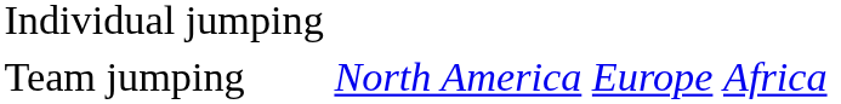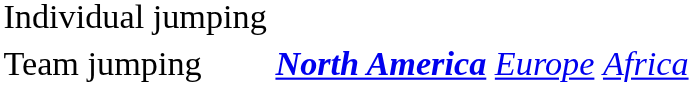Team jumping | column 2: normal -> bold
